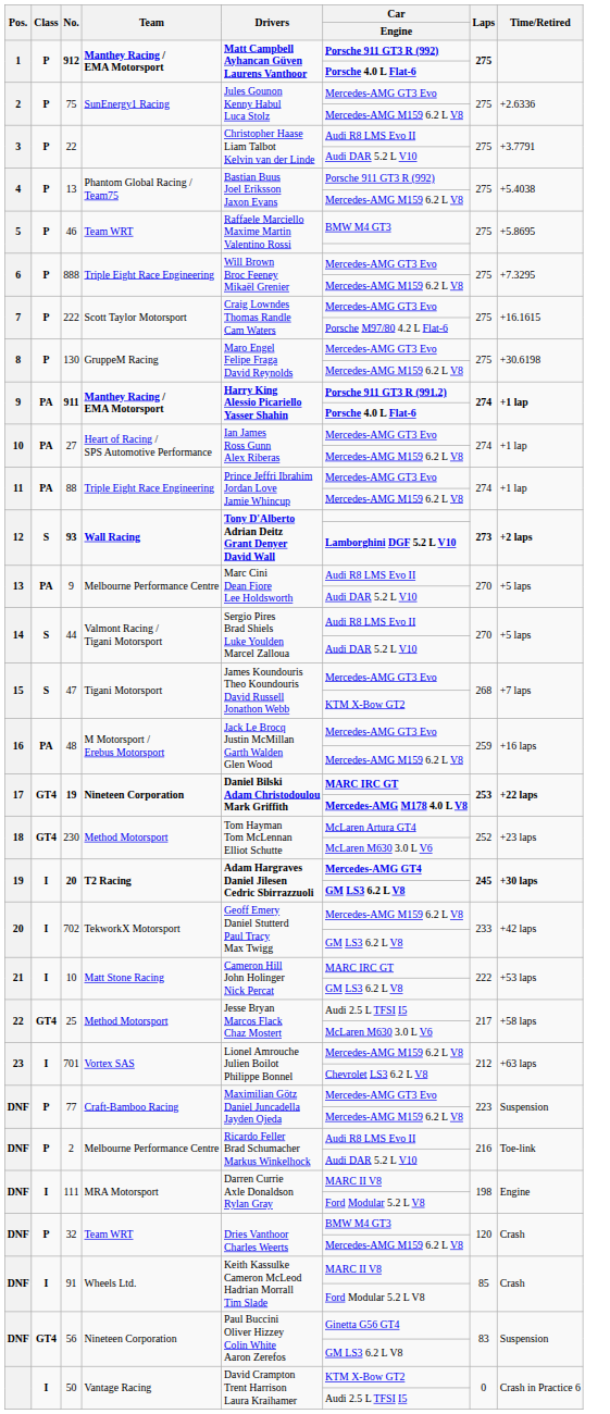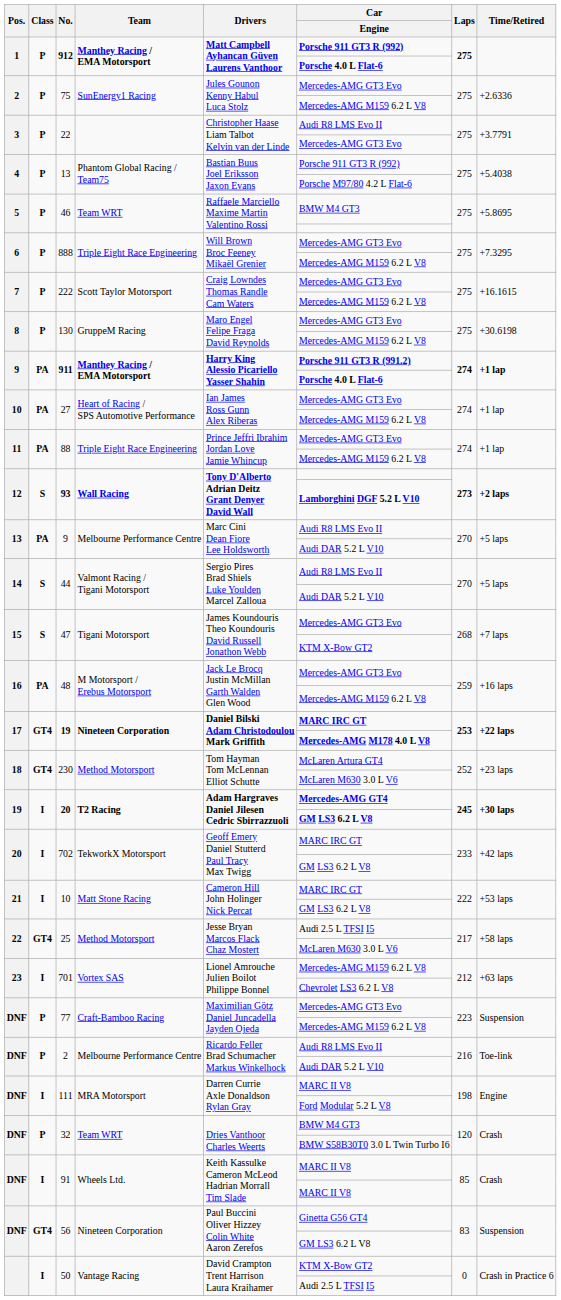row 8 | Car / Engine: Audi DAR 5.2 L V10 -> Mercedes-AMG GT3 Evo
row 10 | Car / Engine: Mercedes-AMG M159 6.2 L V8 -> Porsche M97/80 4.2 L Flat-6
row 16 | Car / Engine: Porsche M97/80 4.2 L Flat-6 -> Mercedes-AMG M159 6.2 L V8
row 41 | Car / Engine: Mercedes-AMG M159 6.2 L V8 -> MARC IRC GT
row 56 | Car / Engine: Mercedes-AMG M159 6.2 L V8 -> BMW S58B30T0 3.0 L Twin Turbo I6
row 58 | Car / Engine: Ford Modular 5.2 L V8 -> MARC II V8
